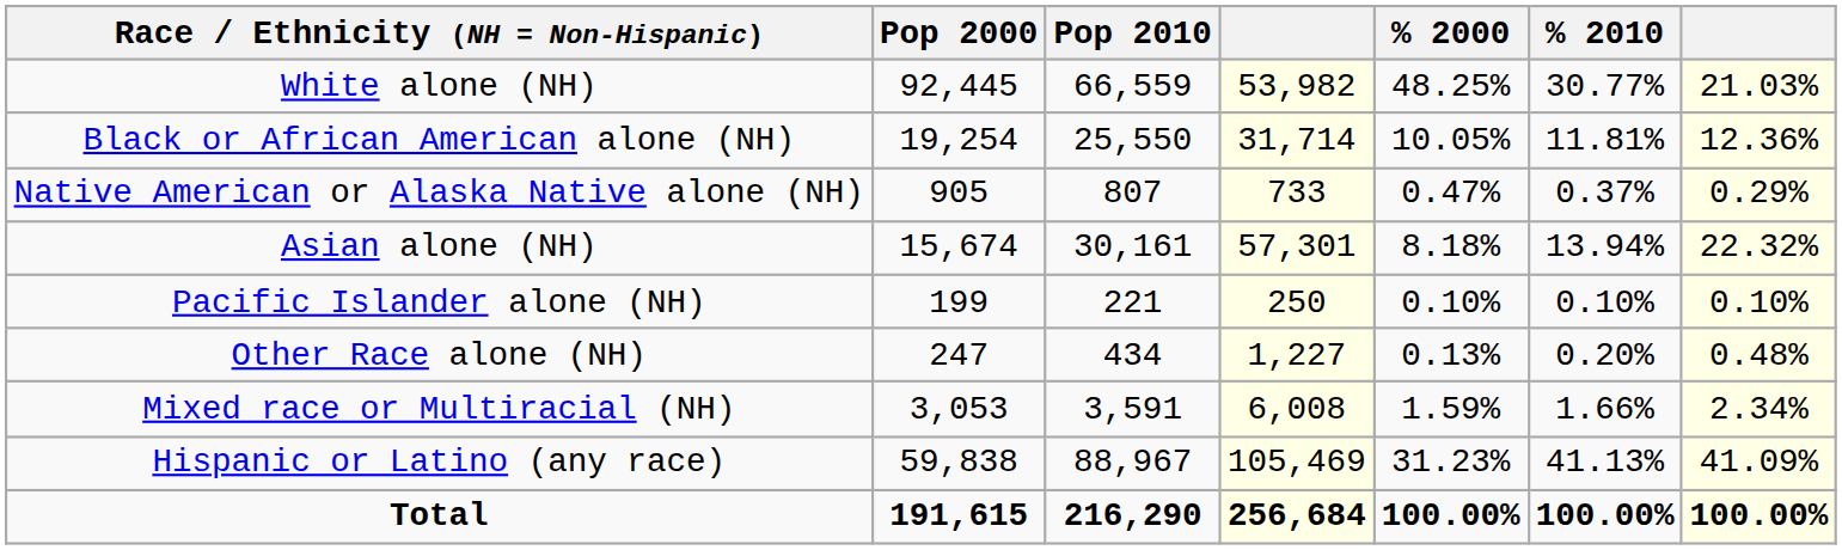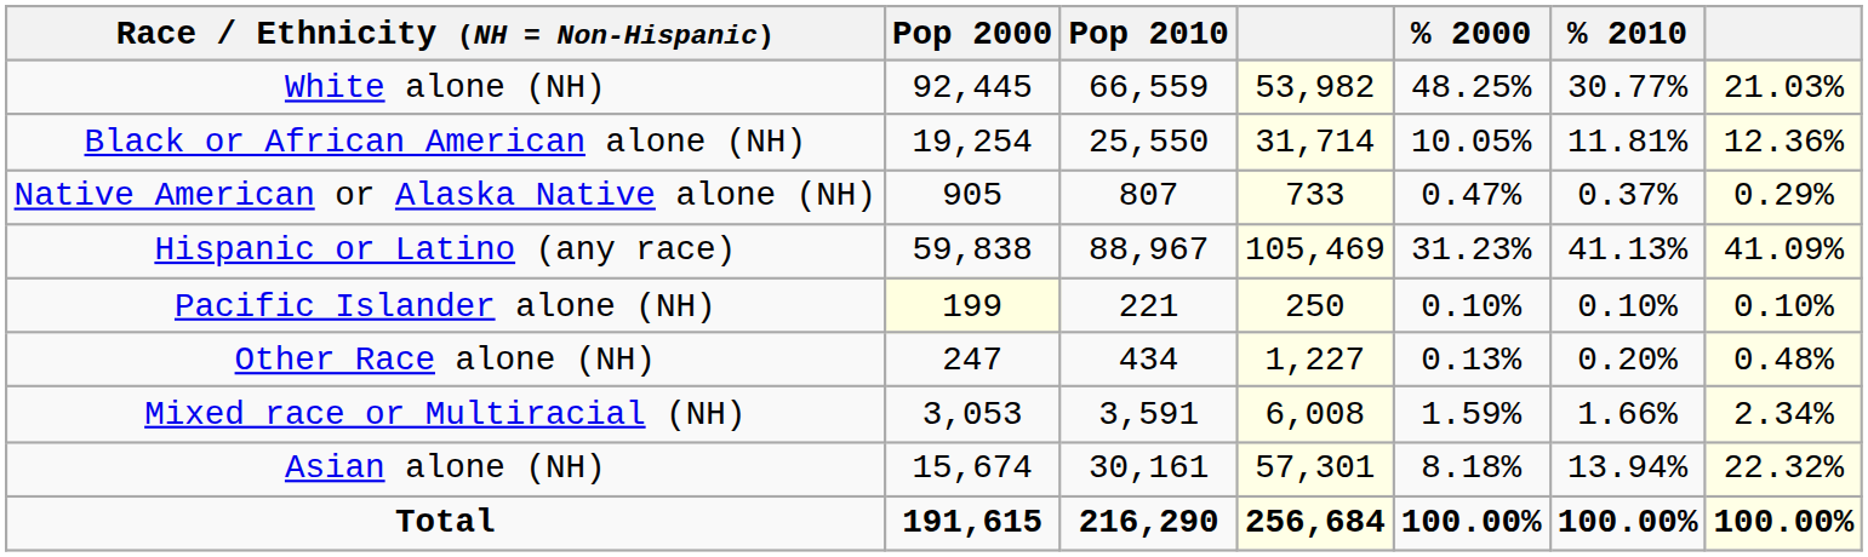rows swapped: Asian alone (NH) <-> Hispanic or Latino (any race)
Pacific Islander alone (NH) | Pop 2000: no background -> lightyellow background
